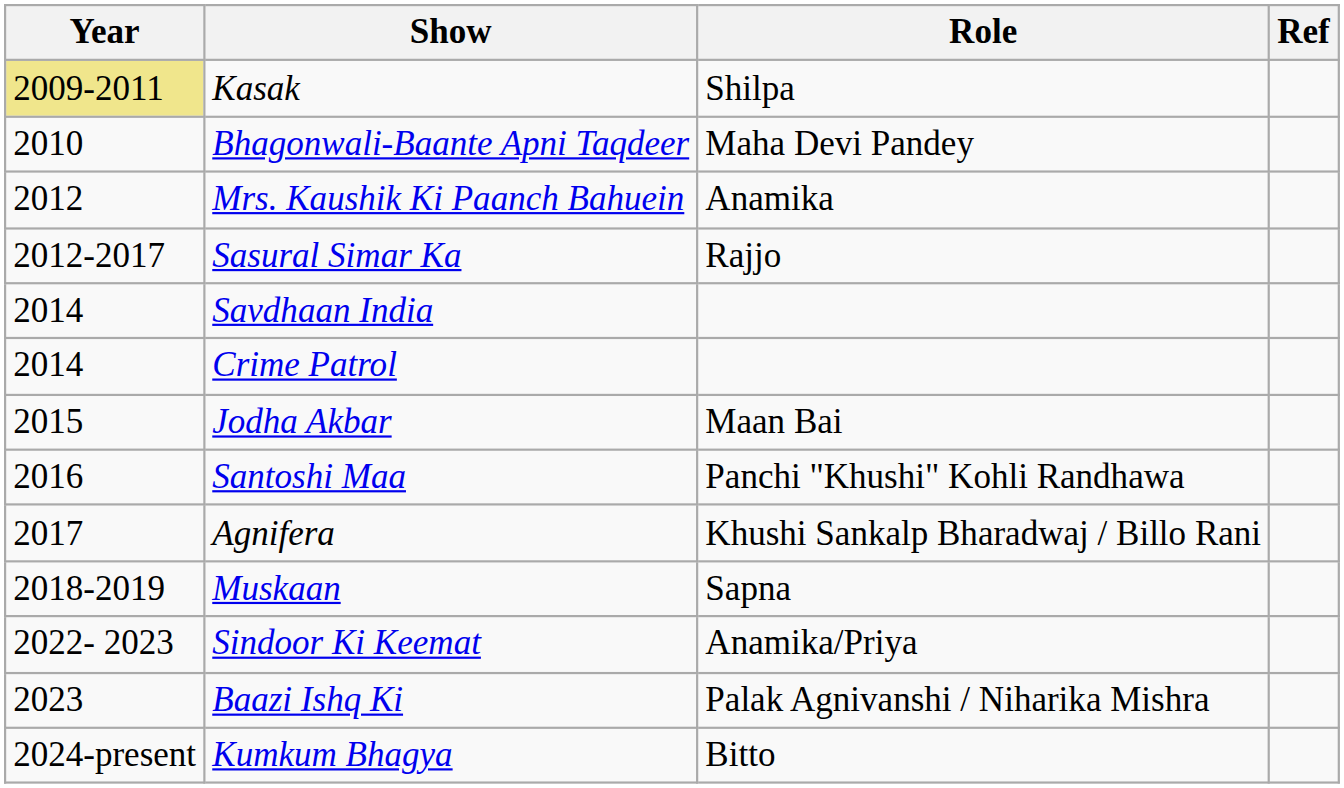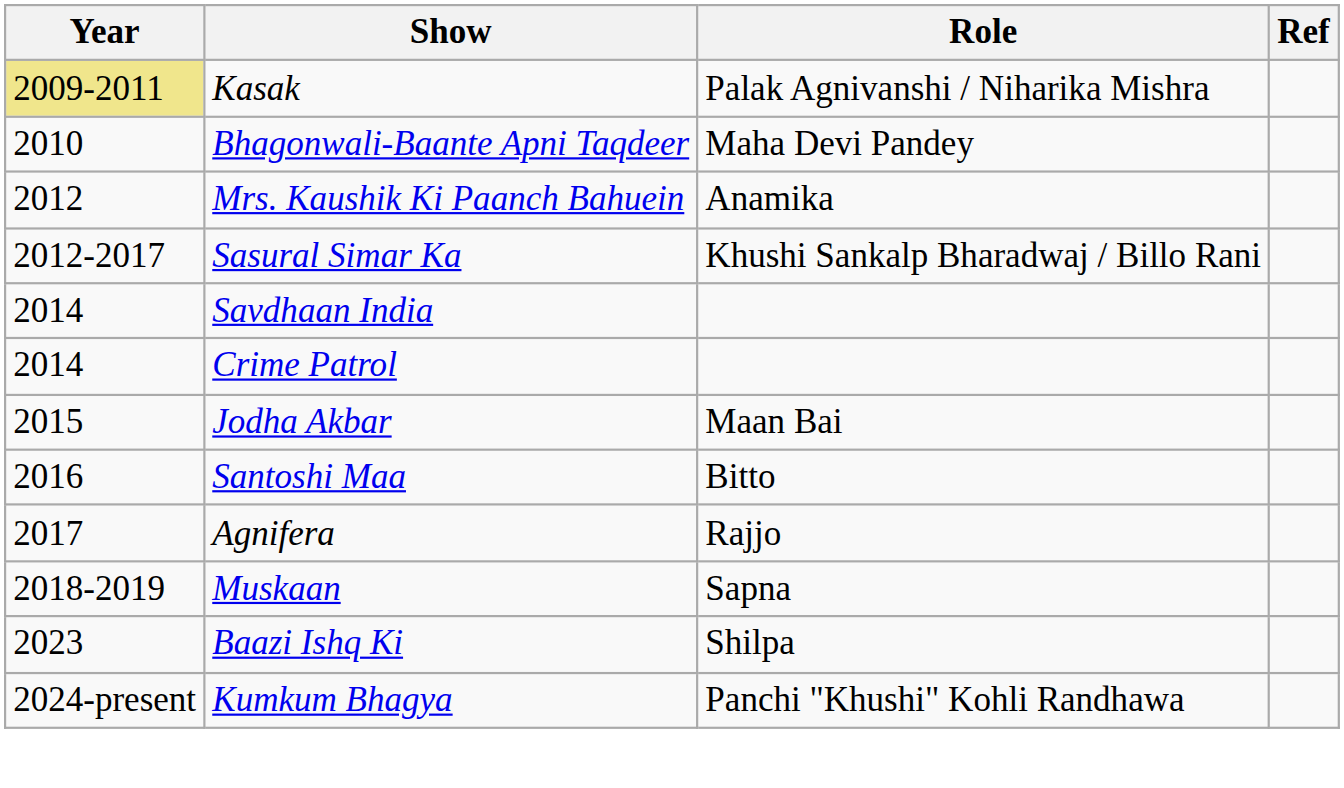Kasak | Role: Shilpa -> Palak Agnivanshi / Niharika Mishra
Sasural Simar Ka | Role: Rajjo -> Khushi Sankalp Bharadwaj / Billo Rani
Santoshi Maa | Role: Panchi "Khushi" Kohli Randhawa -> Bitto
Agnifera | Role: Khushi Sankalp Bharadwaj / Billo Rani -> Rajjo
- row: 2022- 2023 | Sindoor Ki Keemat | Anamika/Priya
Baazi Ishq Ki | Role: Palak Agnivanshi / Niharika Mishra -> Shilpa
Kumkum Bhagya | Role: Bitto -> Panchi "Khushi" Kohli Randhawa
